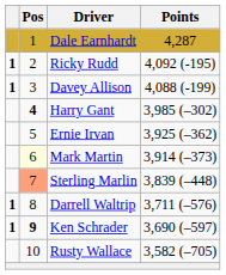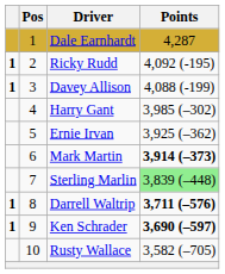Harry Gant | Pos: bold -> normal
Mark Martin | Pos: lightyellow background -> no background
Mark Martin | Points: normal -> bold
Sterling Marlin | Pos: lightsalmon background -> no background
Sterling Marlin | Points: no background -> lightgreen background
Darrell Waltrip | Points: normal -> bold
Ken Schrader | Pos: bold -> normal
Ken Schrader | Points: normal -> bold
